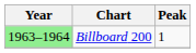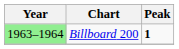Billboard 200 | Peak: normal -> bold
